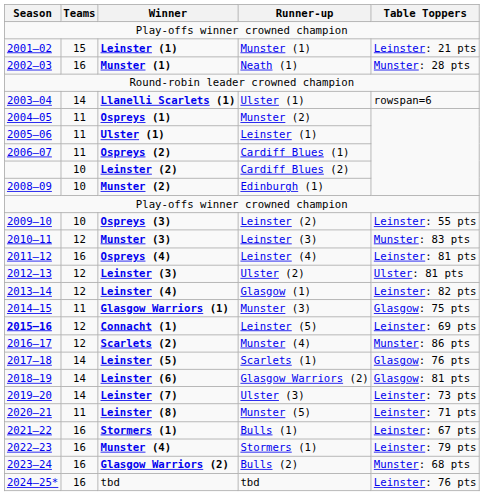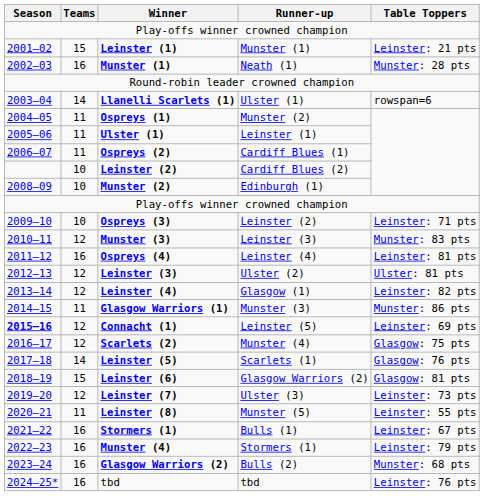Ospreys (3) | Table Toppers: Leinster: 55 pts -> Leinster: 71 pts
Glasgow Warriors (1) | Table Toppers: Glasgow: 75 pts -> Munster: 86 pts
Scarlets (2) | Table Toppers: Munster: 86 pts -> Glasgow: 75 pts
Leinster (6) | Teams: 14 -> 15
Leinster (7) | Teams: 14 -> 12
Leinster (8) | Table Toppers: Leinster: 71 pts -> Leinster: 55 pts
